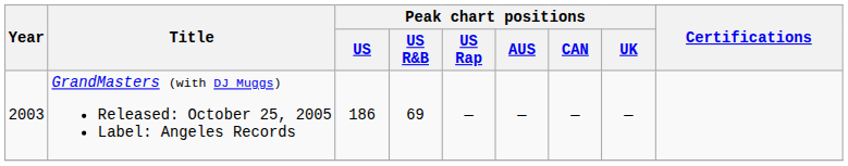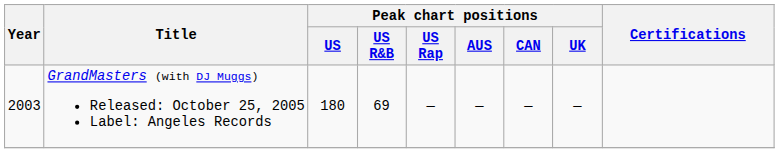row 3 | Peak chart positions / US: 186 -> 180
